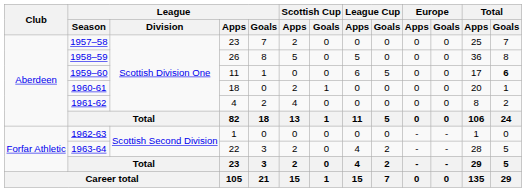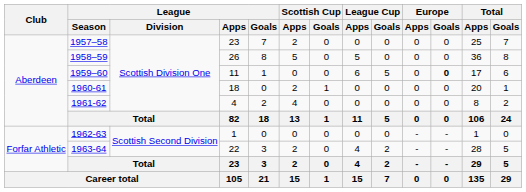1959–60 | Europe / Goals: normal -> bold
1959–60 | Total / Goals: bold -> normal
